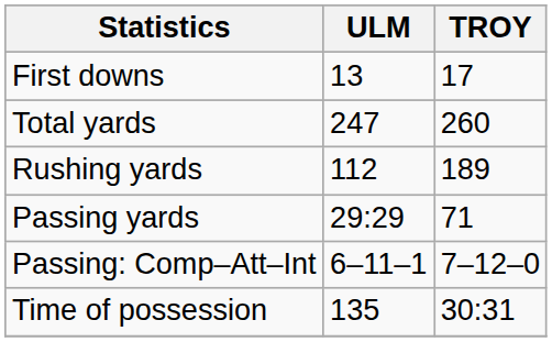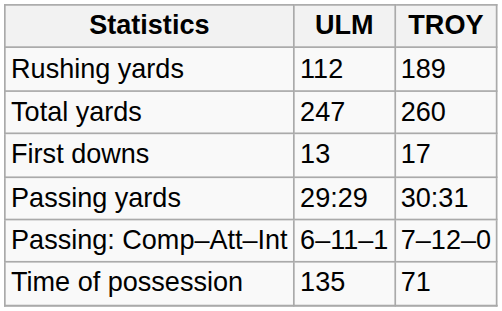rows swapped: First downs <-> Rushing yards
Passing yards | TROY: 71 -> 30:31
Time of possession | TROY: 30:31 -> 71
